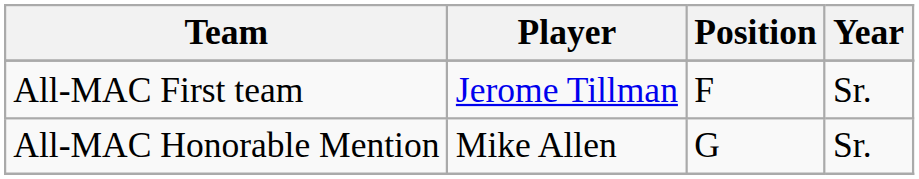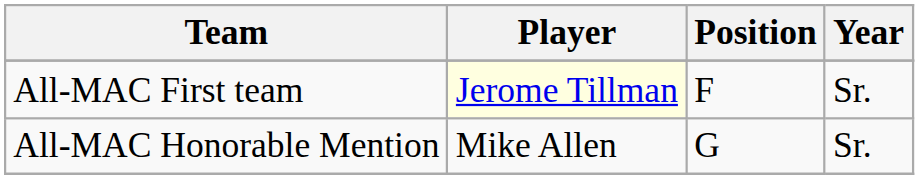row 2 | Player: no background -> lightyellow background
